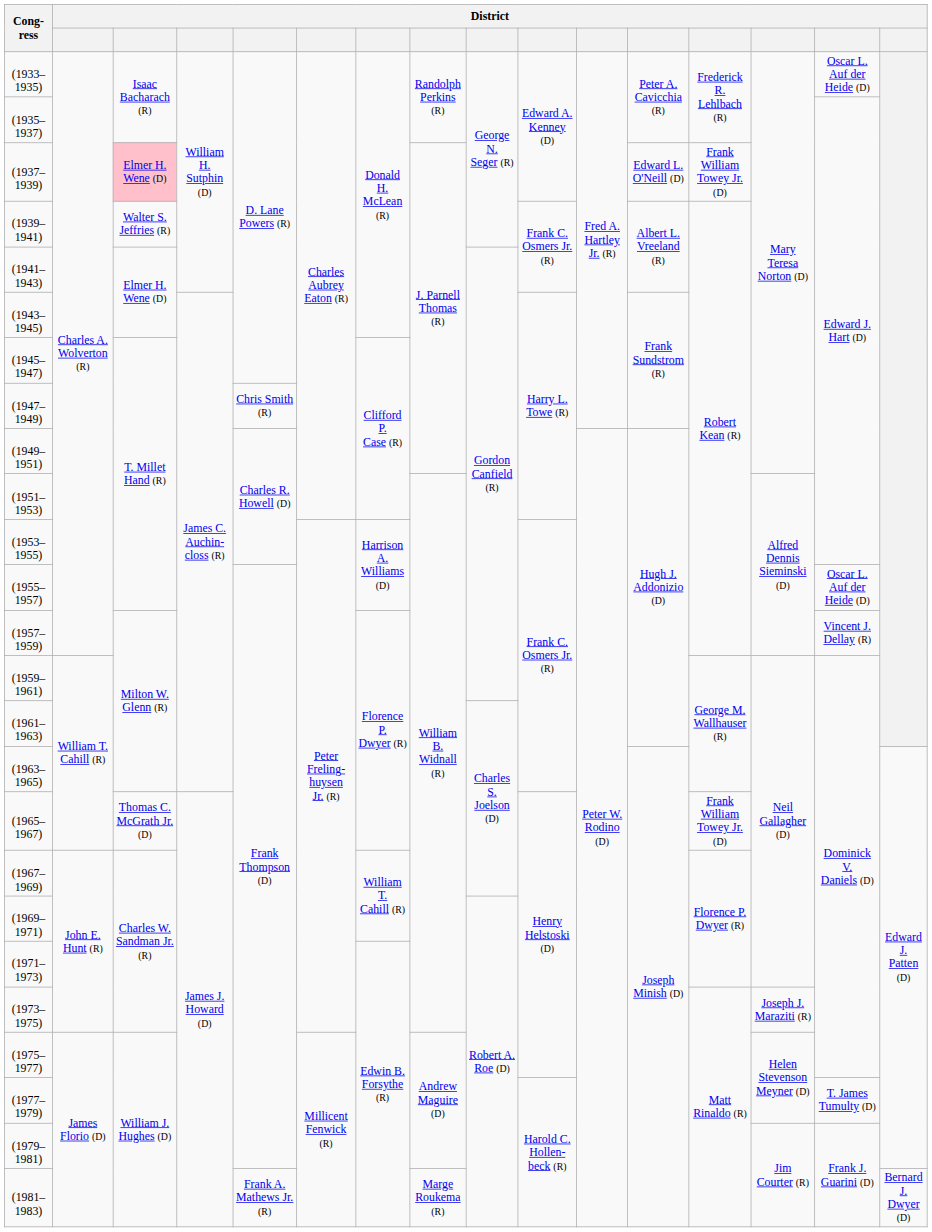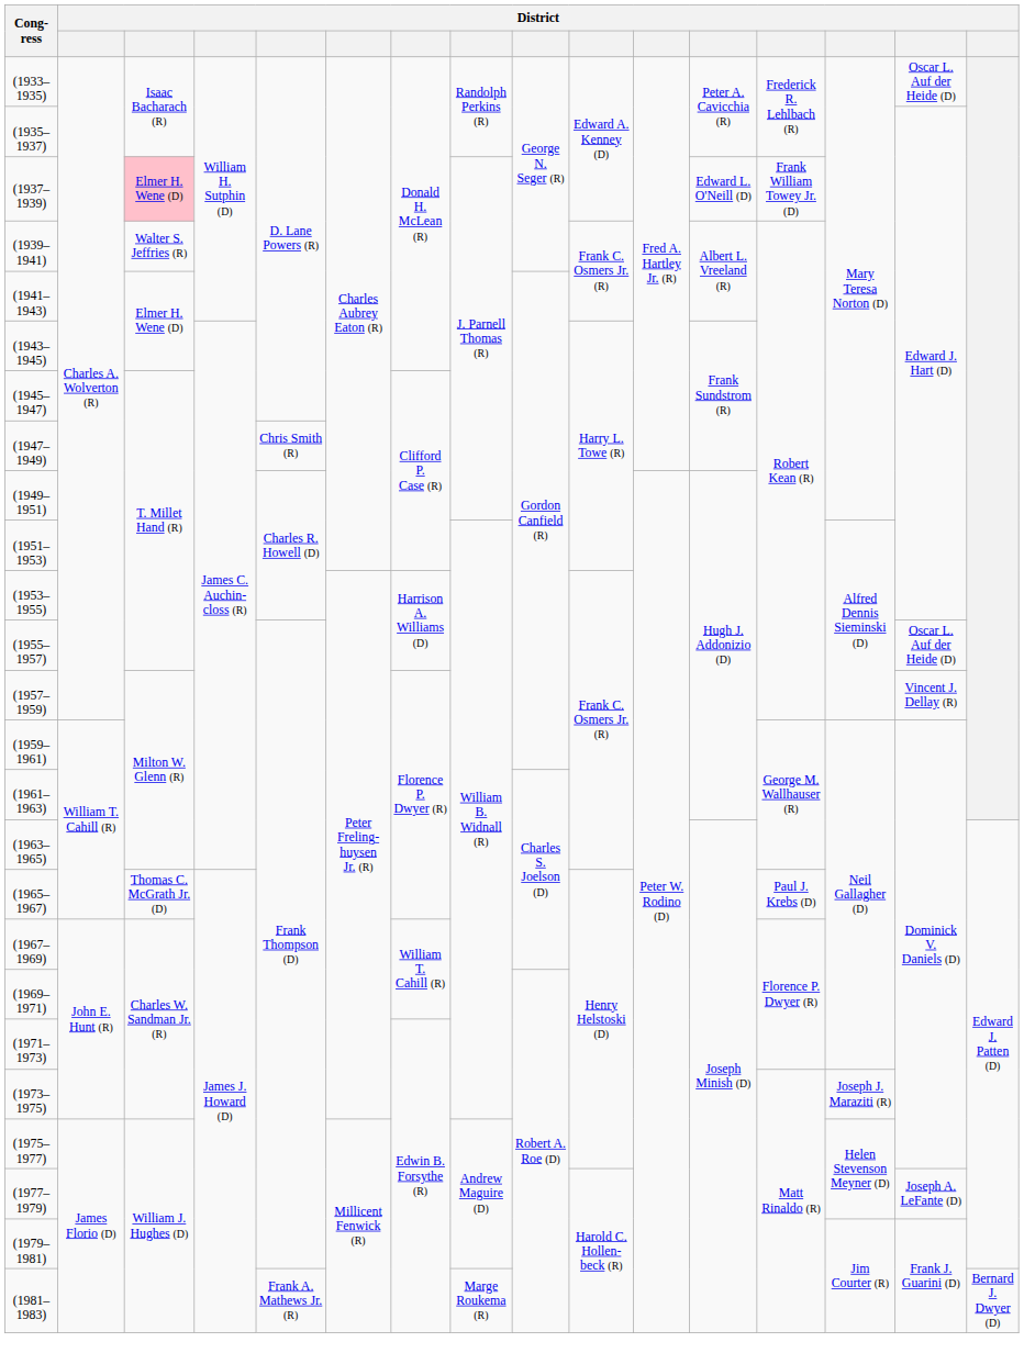(1965–1967) | column 13: Frank William Towey Jr. (D) -> Paul J. Krebs (D)
(1977–1979) | column 15: T. James Tumulty (D) -> Joseph A. LeFante (D)
